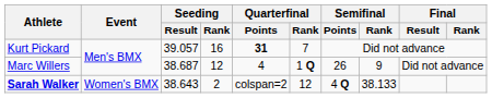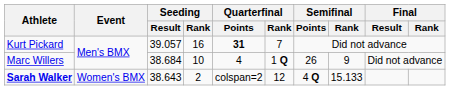Marc Willers | Seeding / Result: 38.687 -> 38.684
Marc Willers | Seeding / Rank: 12 -> 10
Sarah Walker | Semifinal / Rank: 38.133 -> 15.133
